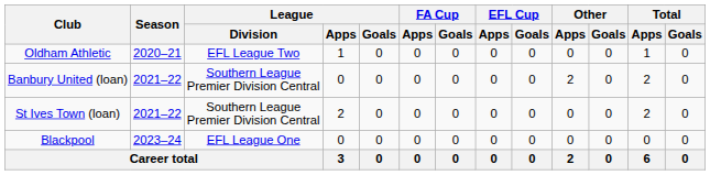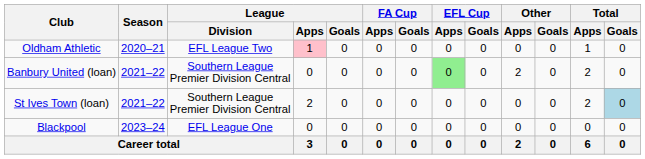Oldham Athletic | League / Apps: no background -> pink background
Banbury United (loan) | EFL Cup / Apps: no background -> lightgreen background
St Ives Town (loan) | Total / Goals: no background -> lightblue background
